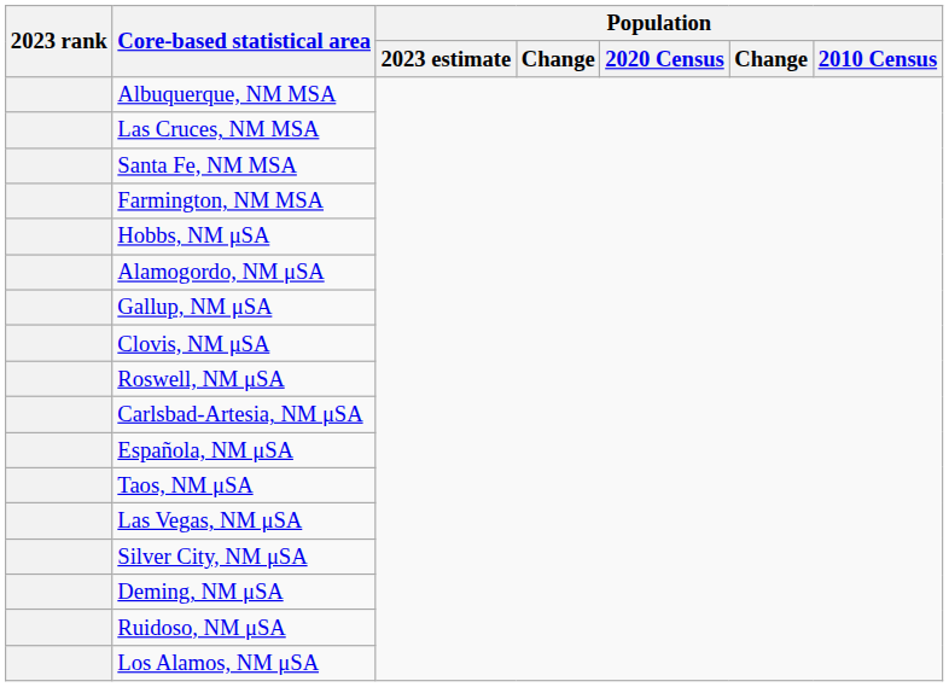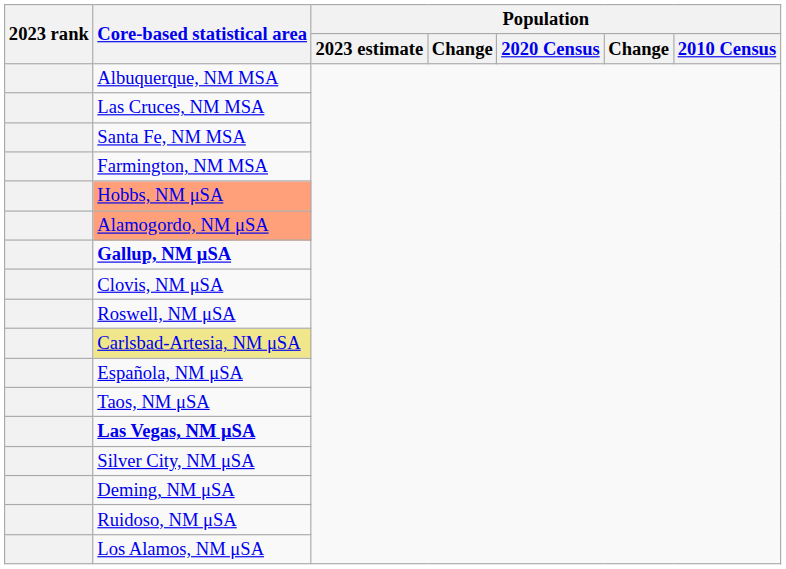Hobbs, NM μSA | Core-based statistical area: no background -> lightsalmon background
Alamogordo, NM μSA | Core-based statistical area: no background -> lightsalmon background
Gallup, NM μSA | Core-based statistical area: normal -> bold
Carlsbad-Artesia, NM μSA | Core-based statistical area: no background -> khaki background
Las Vegas, NM μSA | Core-based statistical area: normal -> bold
